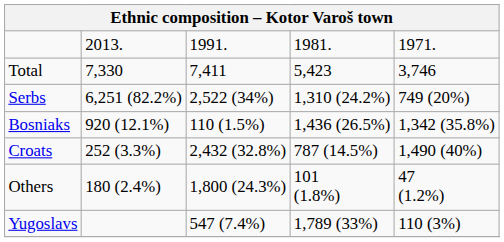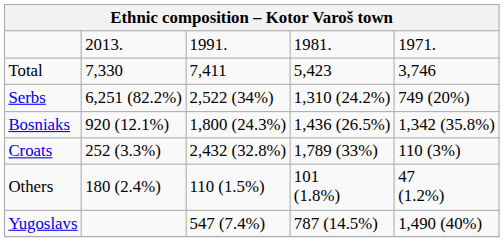Bosniaks | column 3: 110 (1.5%) -> 1,800 (24.3%)
Croats | column 4: 787 (14.5%) -> 1,789 (33%)
Croats | column 5: 1,490 (40%) -> 110 (3%)
Others | column 3: 1,800 (24.3%) -> 110 (1.5%)
Yugoslavs | column 4: 1,789 (33%) -> 787 (14.5%)
Yugoslavs | column 5: 110 (3%) -> 1,490 (40%)
